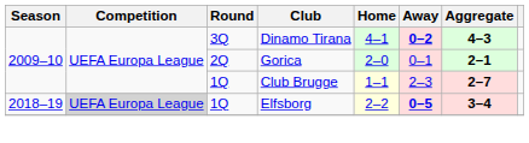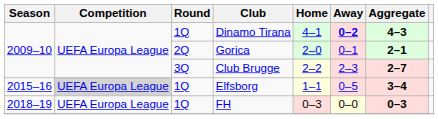Dinamo Tirana | Round: 3Q -> 1Q
Club Brugge | Round: 1Q -> 3Q
Club Brugge | Home: 1–1 -> 2–2
Elfsborg | Season: 2018–19 -> 2015–16
Elfsborg | Home: 2–2 -> 1–1
Elfsborg | Away: bold -> normal
+ row: 2018–19 | UEFA Europa League | 1Q | FH | 0–3 | 0–0 | 0–3
